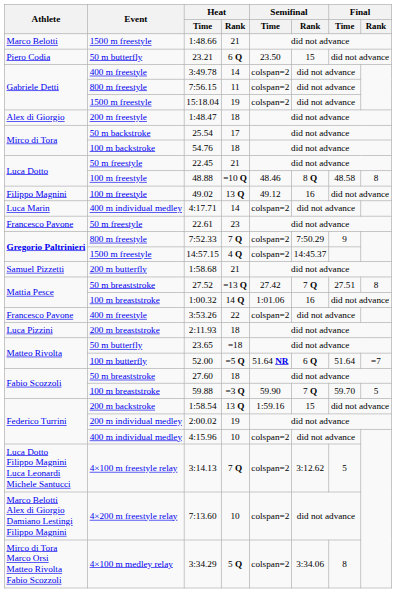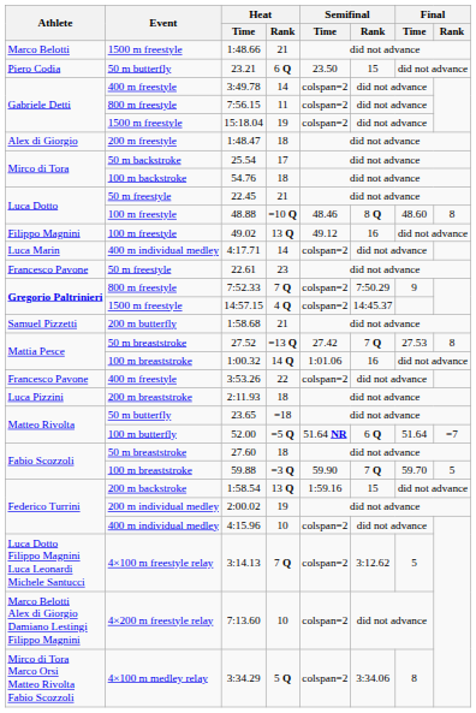48.88 | Final / Time: 48.58 -> 48.60
27.52 | Final / Time: 27.51 -> 27.53
